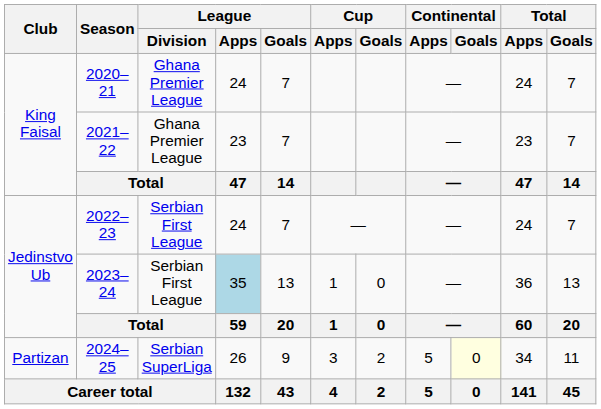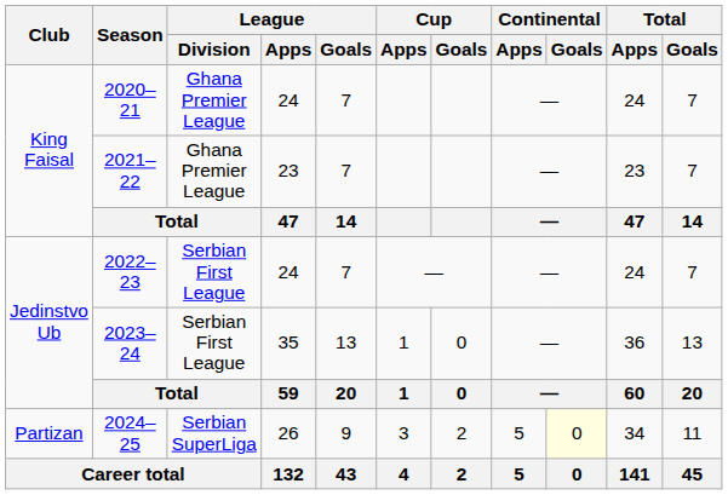2023–24 | League / Apps: lightblue background -> no background
